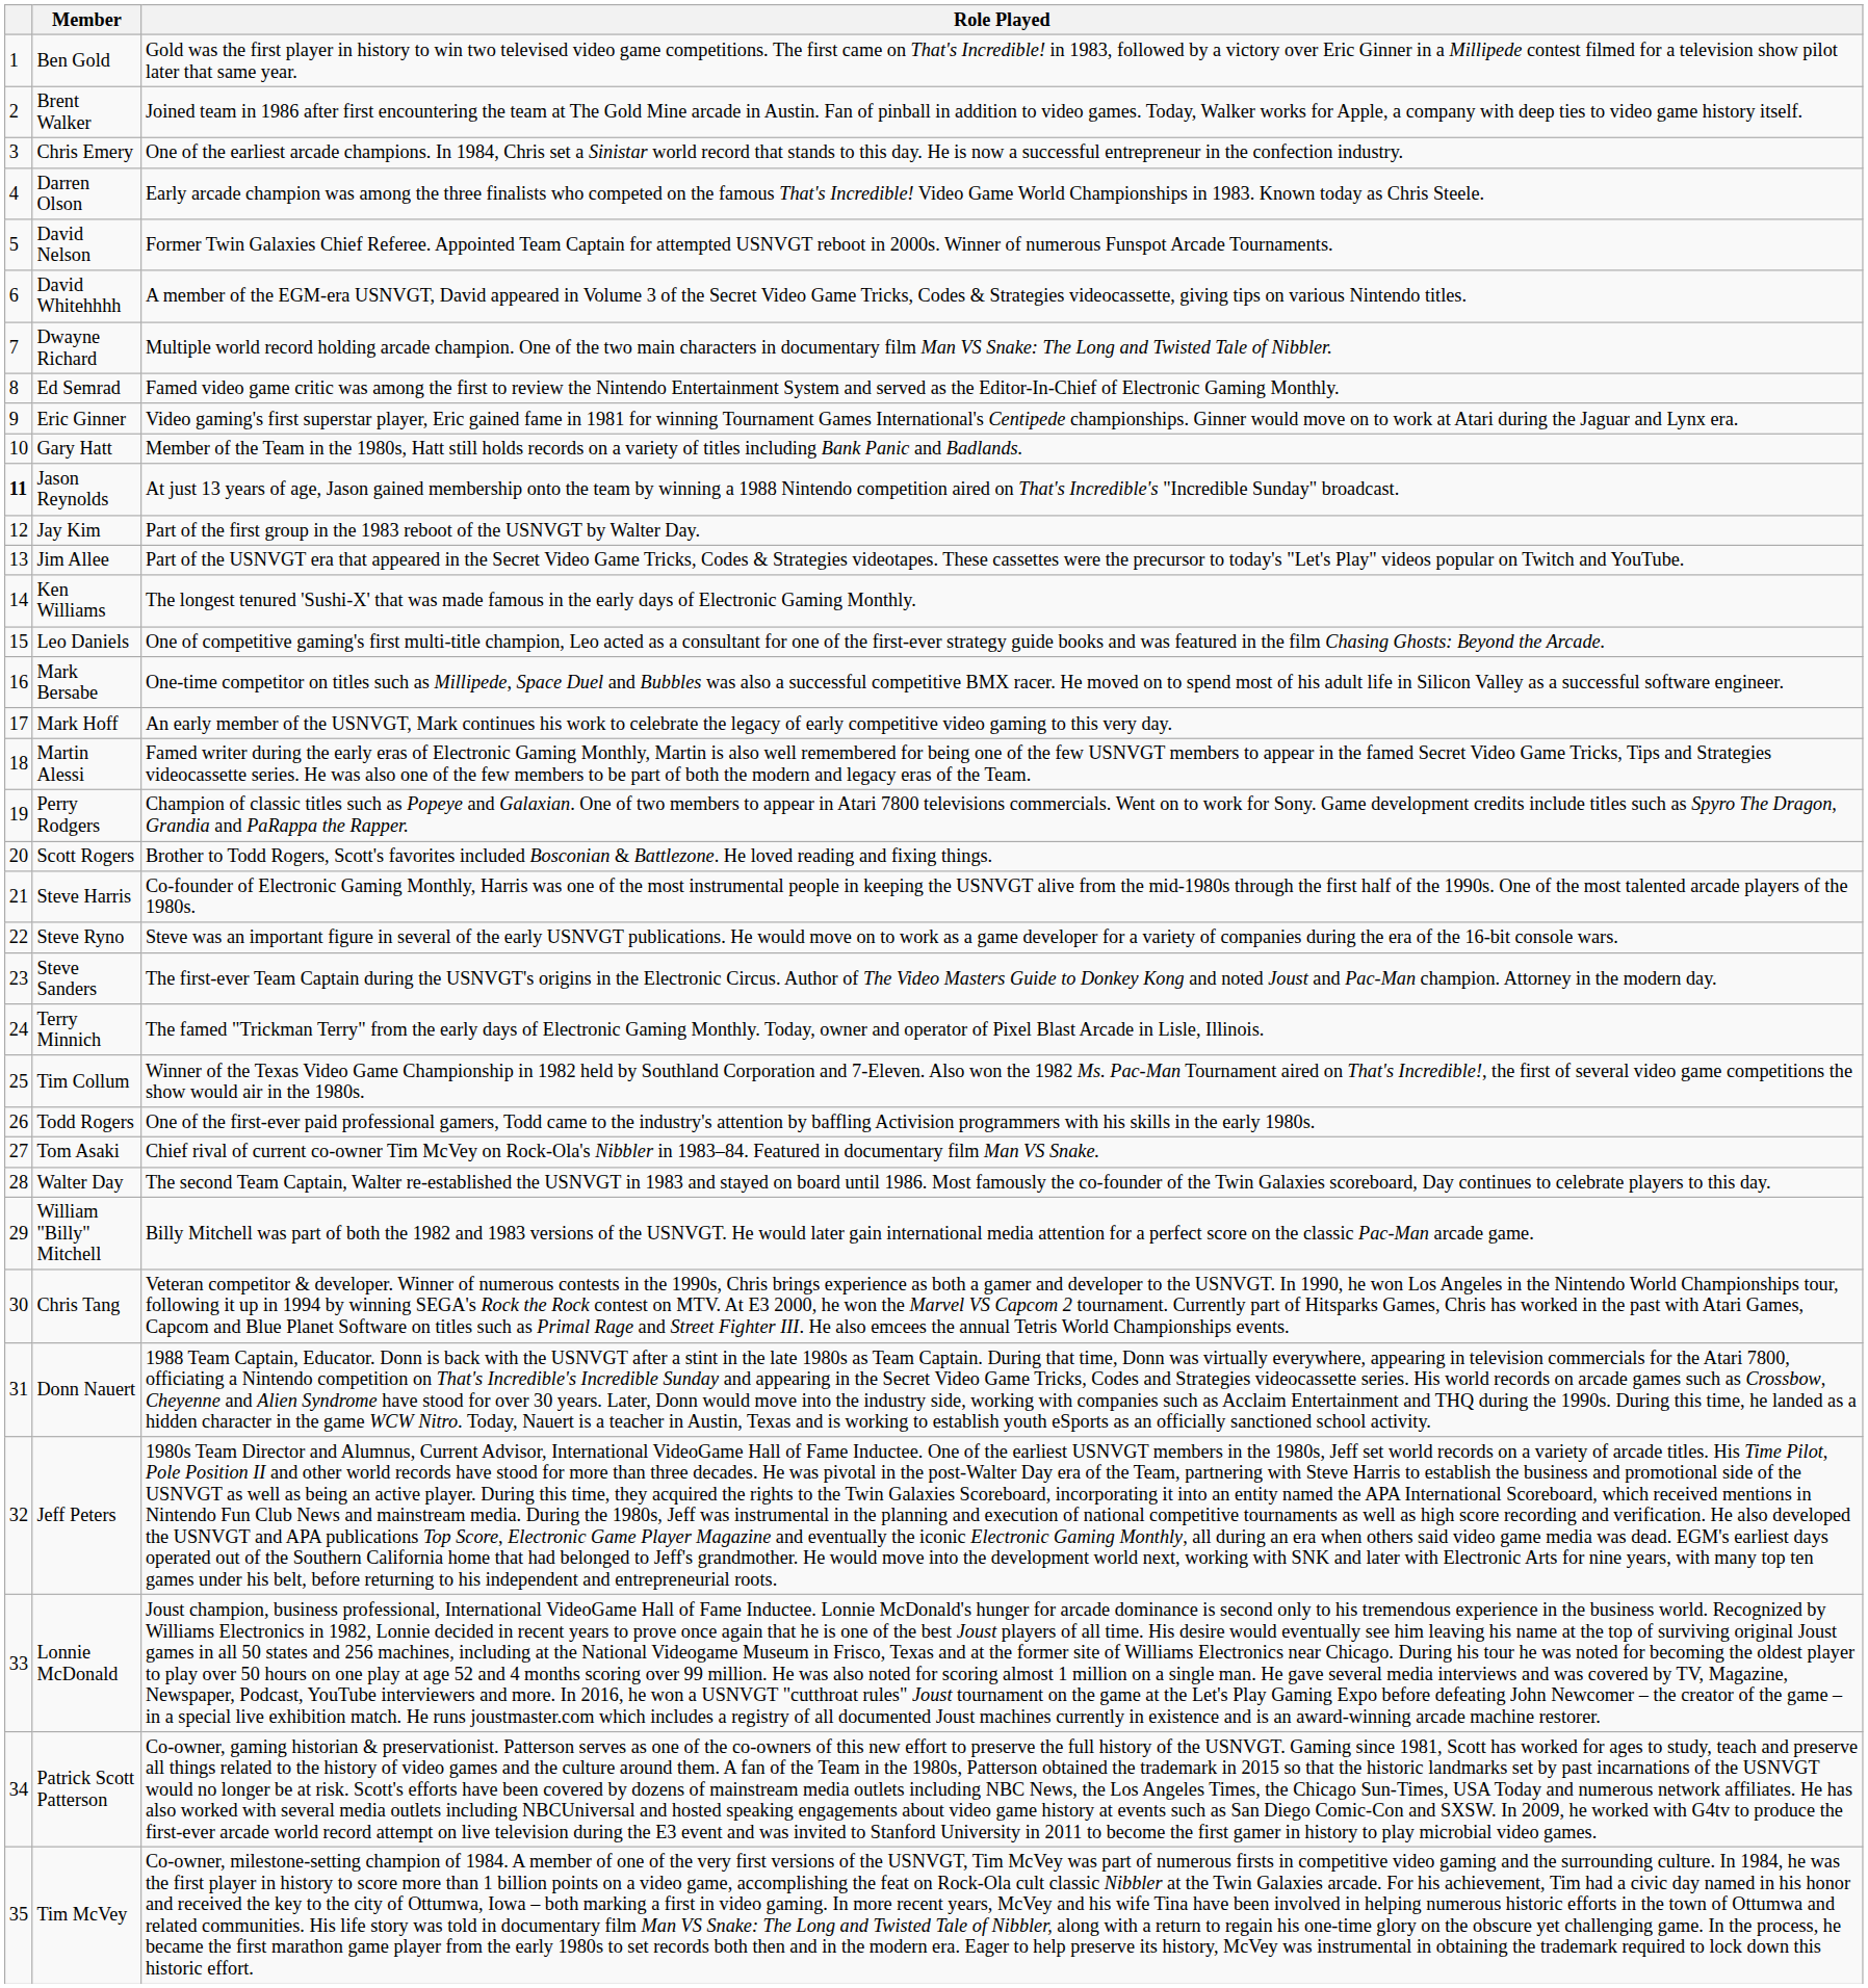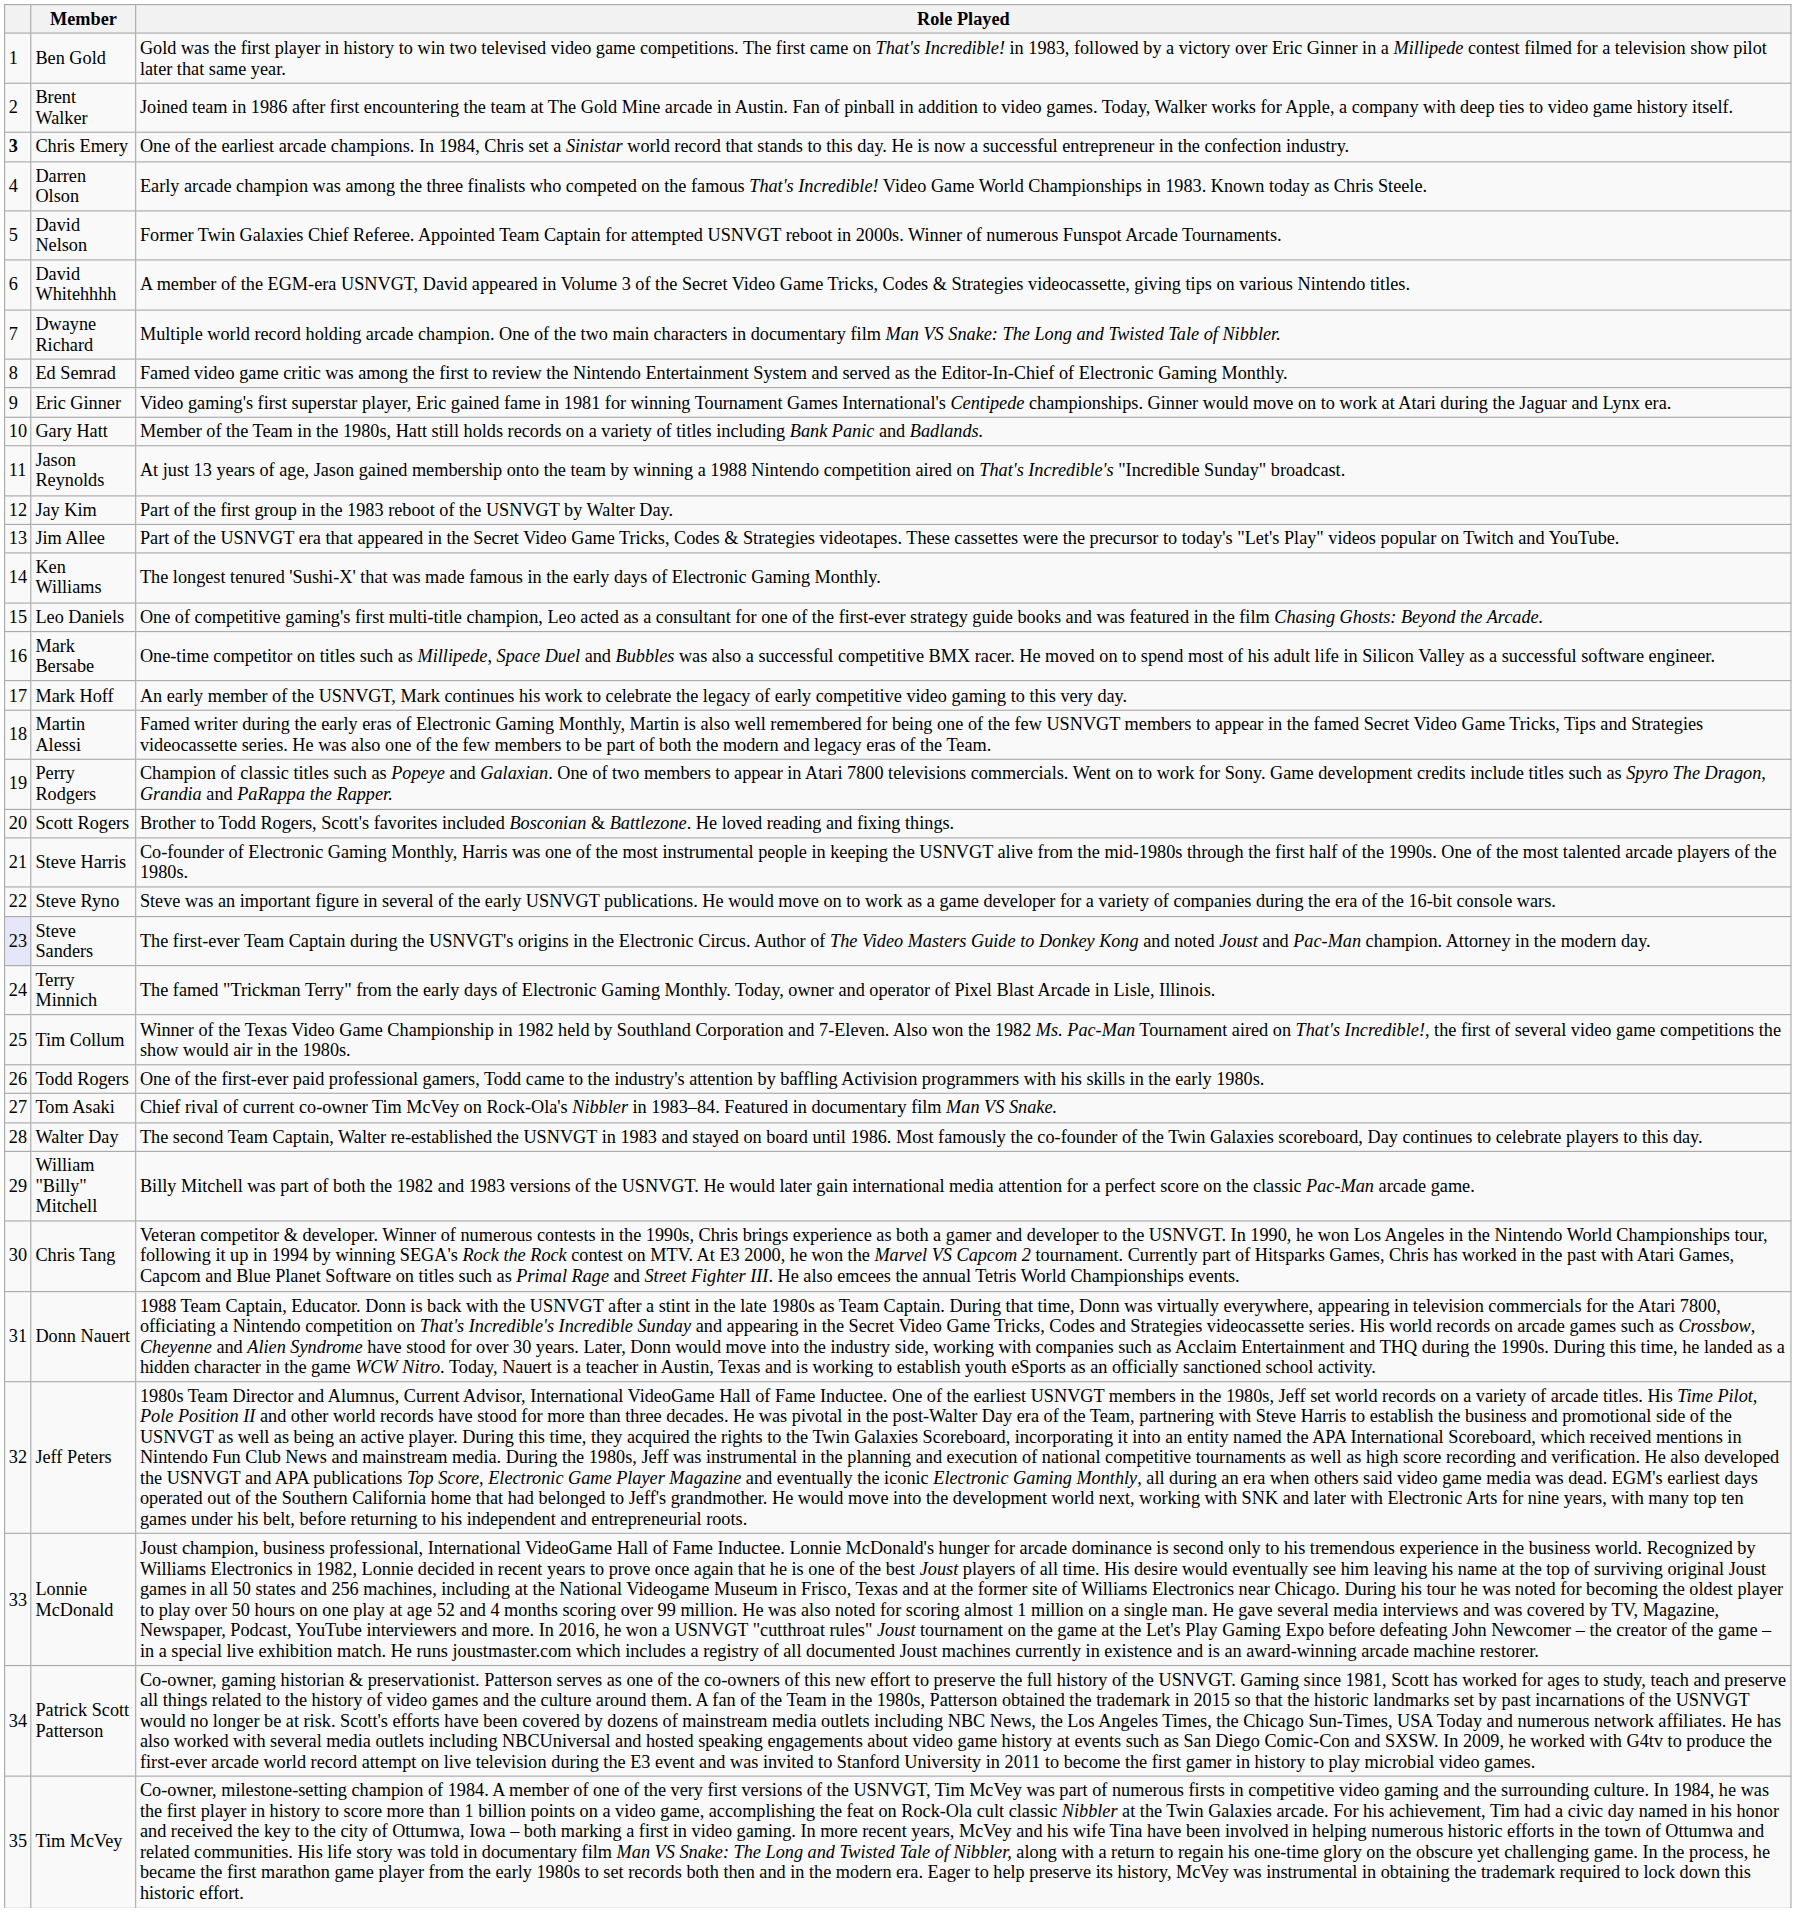Chris Emery | column 1: normal -> bold
Jason Reynolds | column 1: bold -> normal
Steve Sanders | column 1: no background -> lavender background
